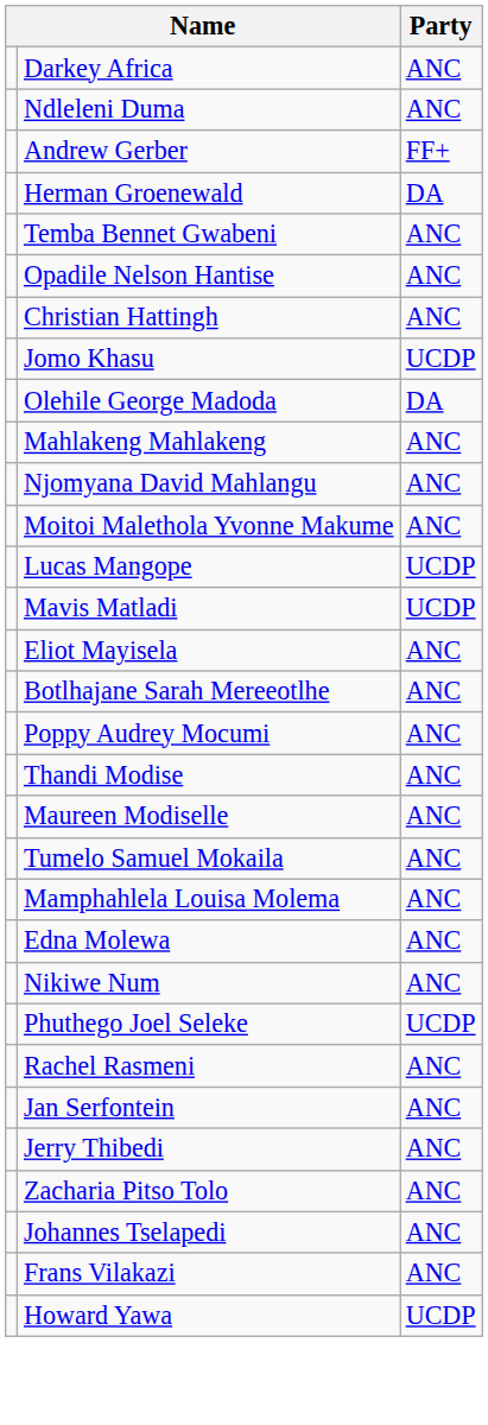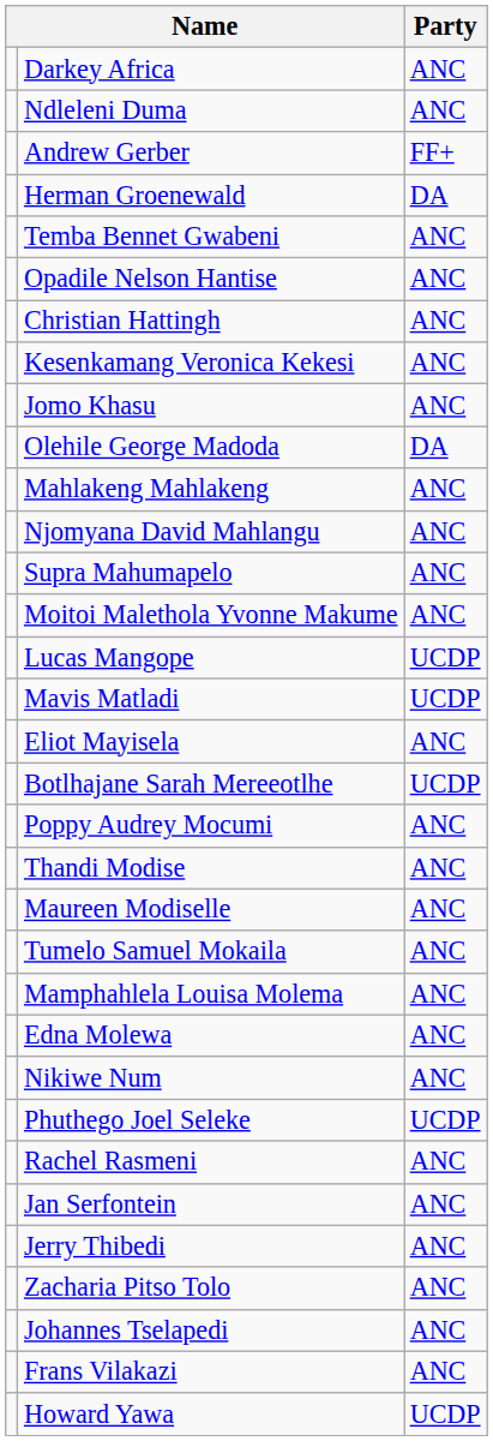+ row: Kesenkamang Veronica Kekesi | ANC
Jomo Khasu | Party: UCDP -> ANC
+ row: Supra Mahumapelo | ANC
Botlhajane Sarah Mereeotlhe | Party: ANC -> UCDP
